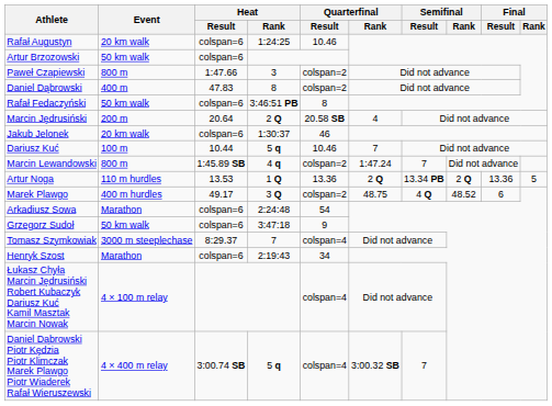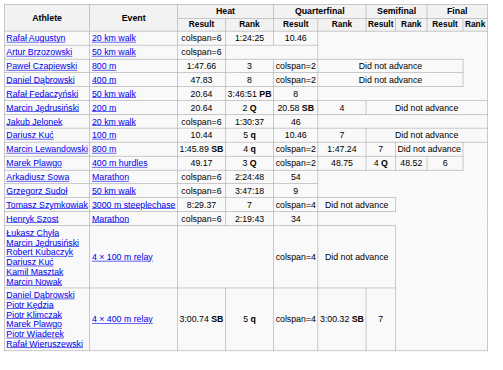Rafał Fedaczyński | Heat / Result: colspan=6 -> 20.64
- row: Artur Noga | 110 m hurdles | 13.53 | 1 Q | 13.36 | 2 Q | 13.34 PB | 2 Q | 13.36 | 5
